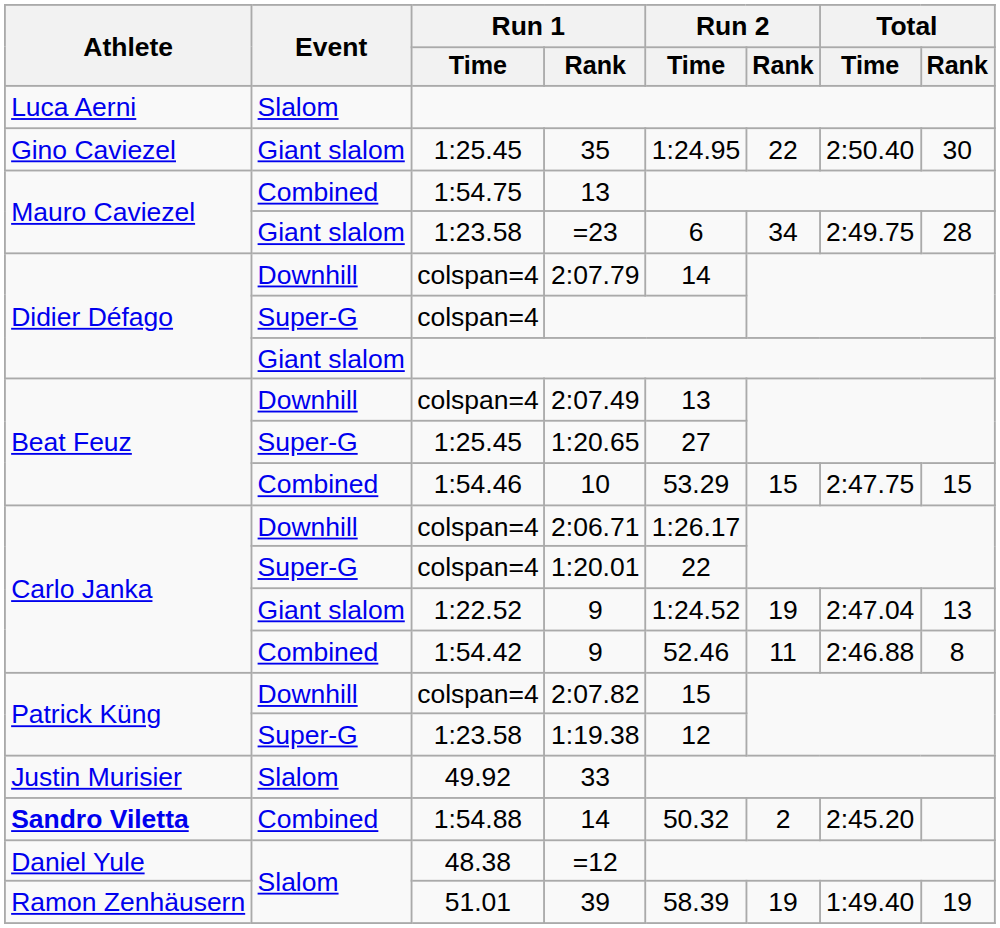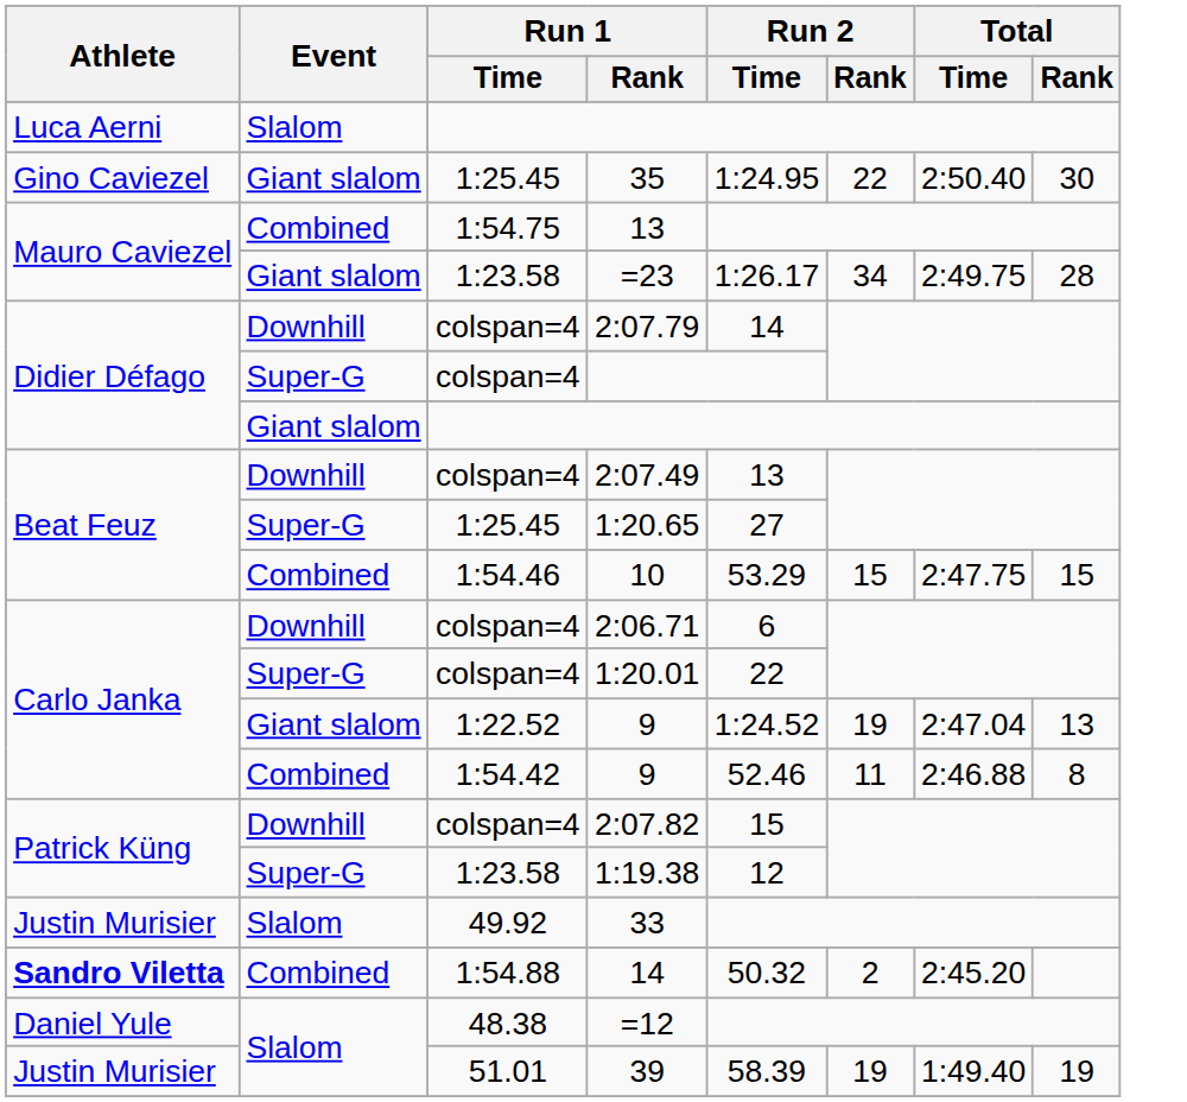=23 | Run 2 / Time: 6 -> 1:26.17
2:06.71 | Run 2 / Time: 1:26.17 -> 6
39 | Athlete: Ramon Zenhäusern -> Justin Murisier
